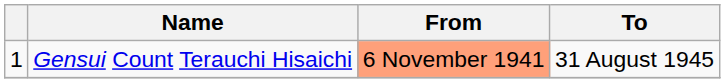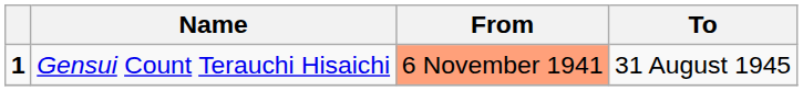Gensui Count Terauchi Hisaichi | column 1: normal -> bold
